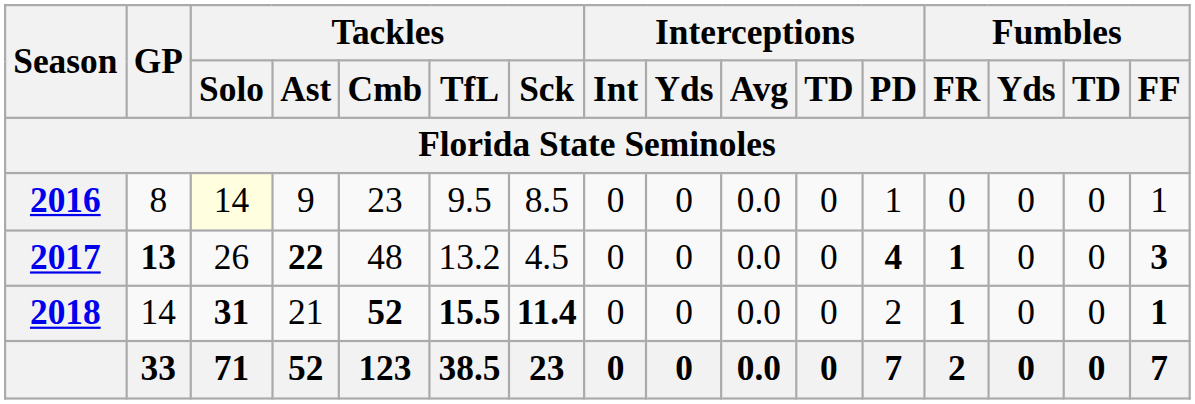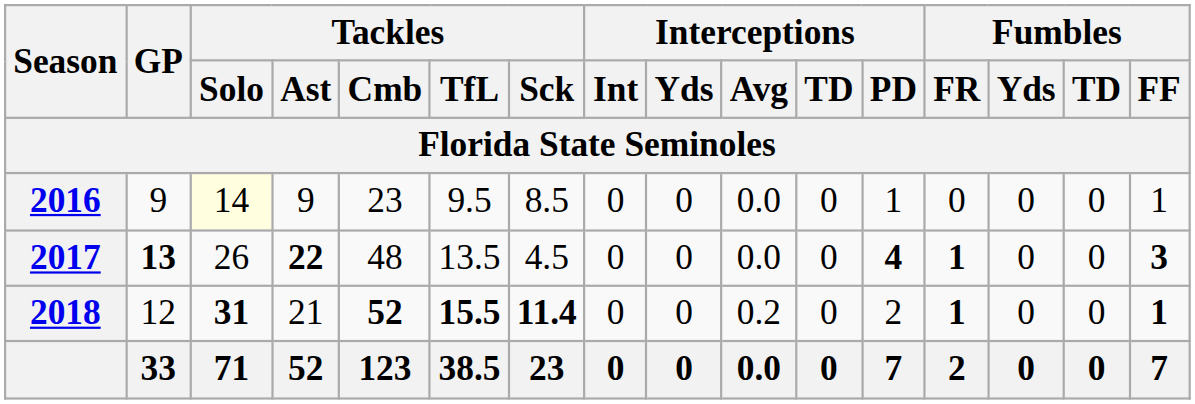2016 | GP: 8 -> 9
2017 | Tackles / TfL: 13.2 -> 13.5
2018 | GP: 14 -> 12
2018 | Interceptions / Avg: 0.0 -> 0.2
